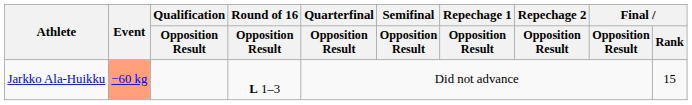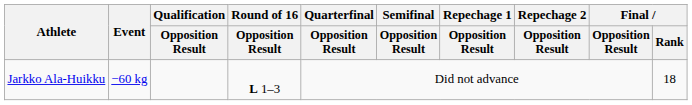Jarkko Ala-Huikku | Event: lightsalmon background -> no background
Jarkko Ala-Huikku | Final / Rank: 15 -> 18
